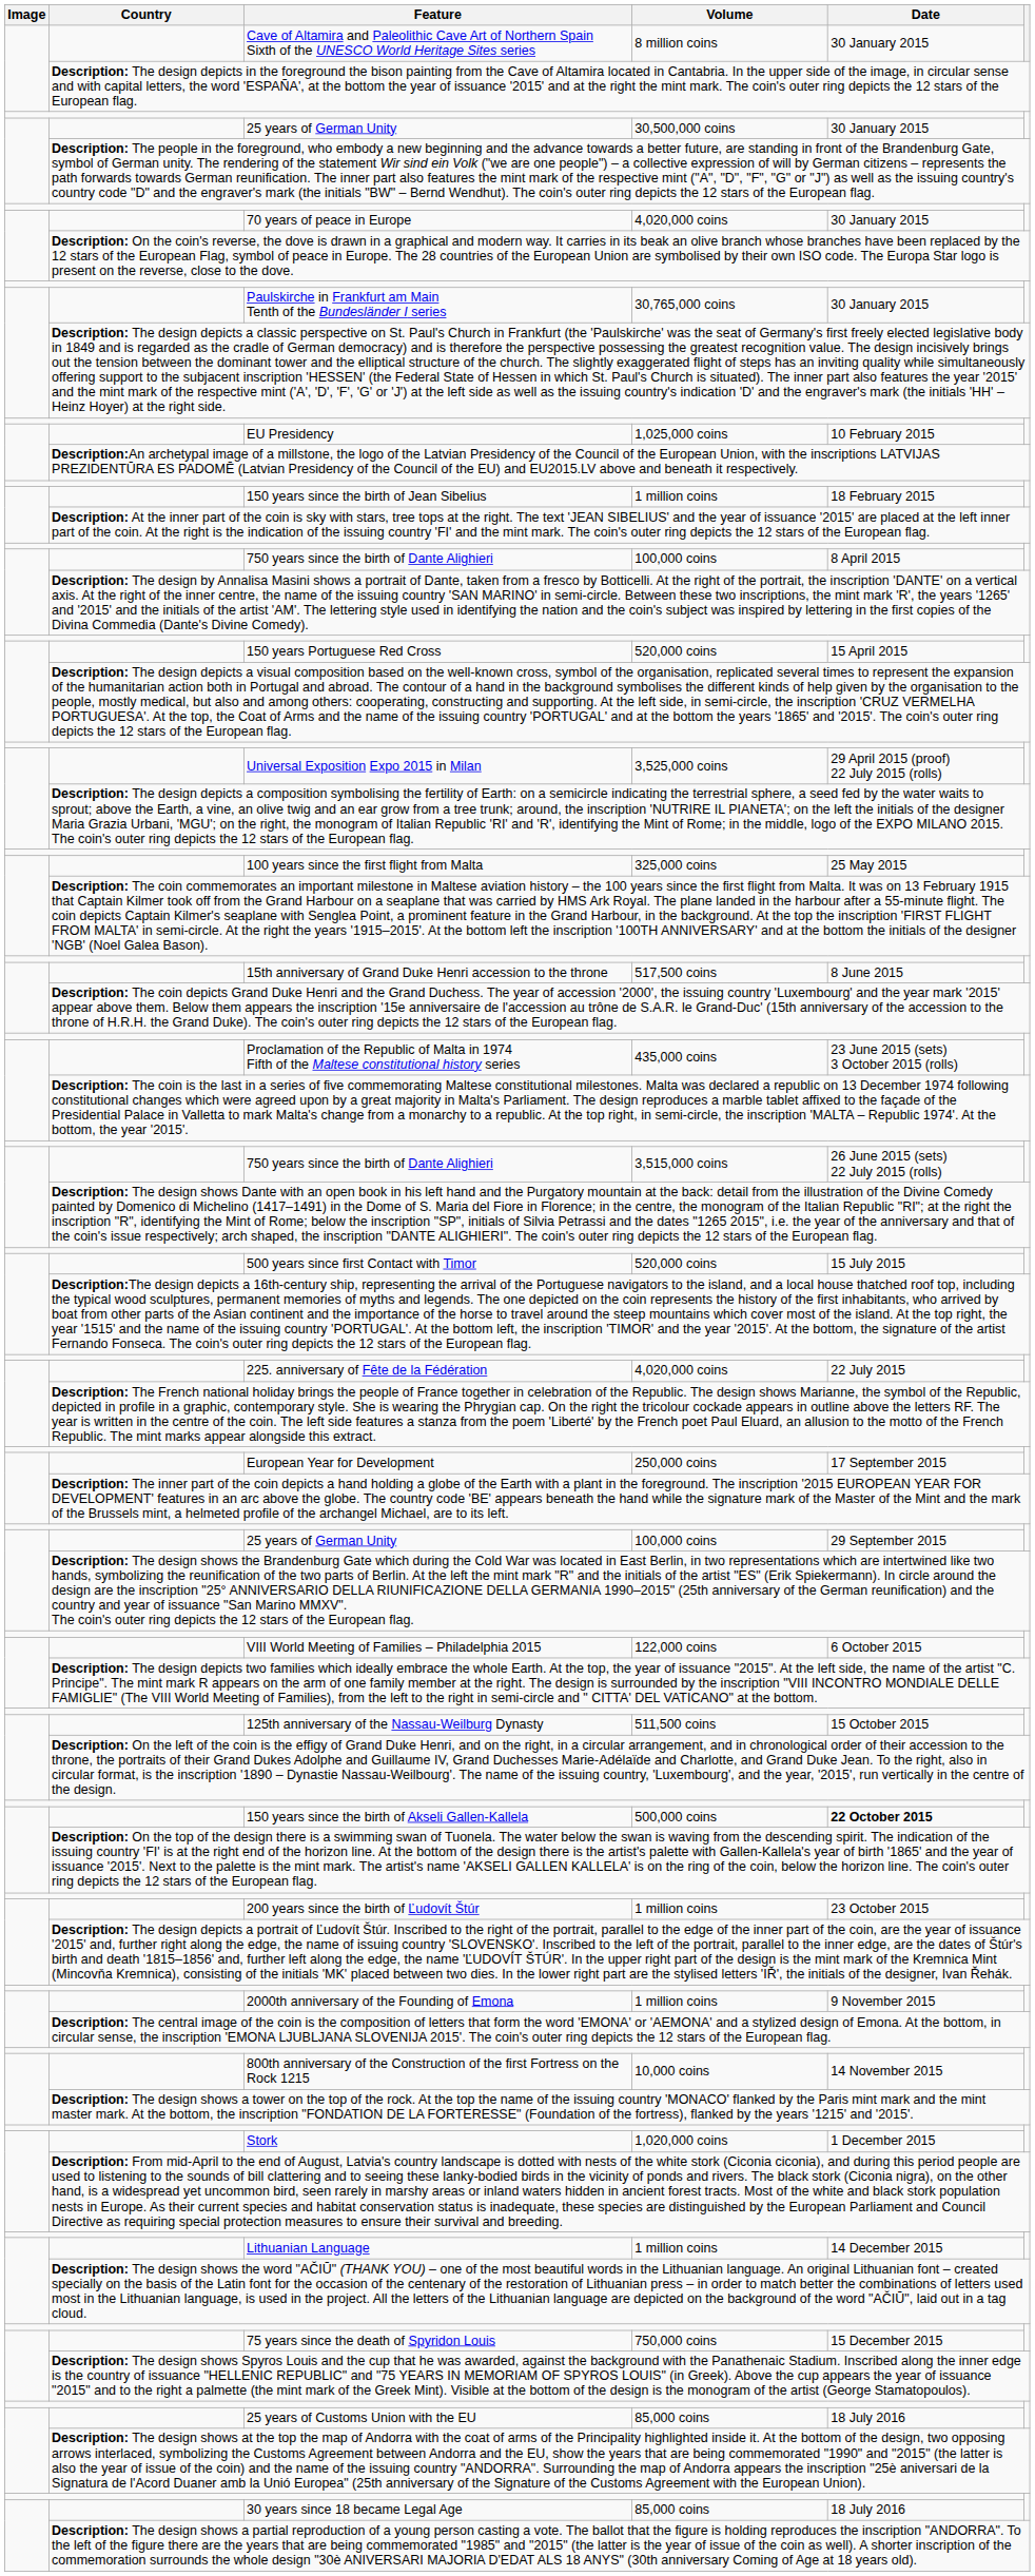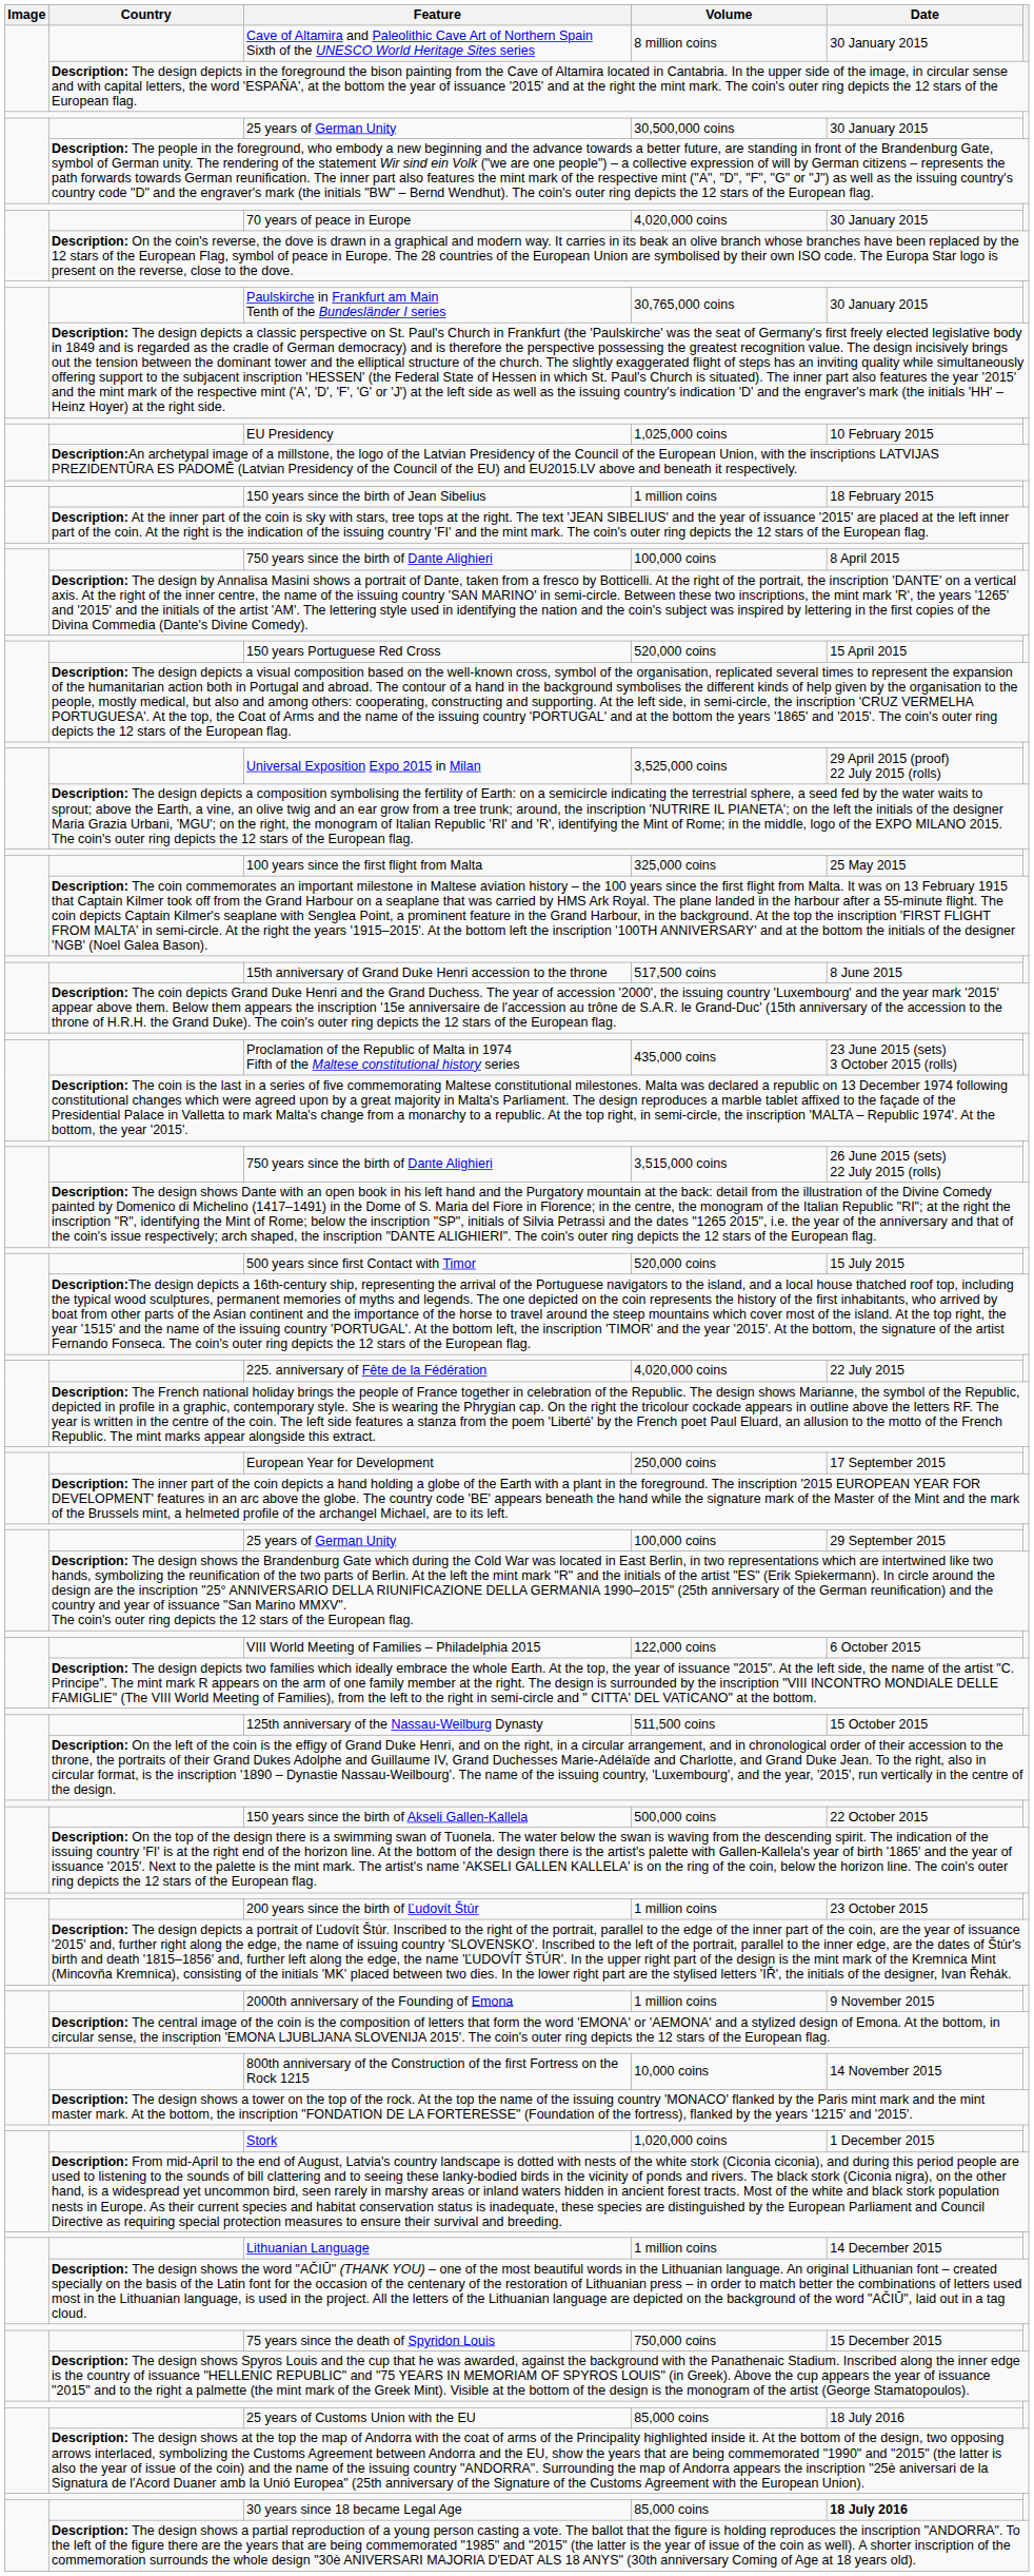150 years since the birth of Akseli Gallen-Kallela | Date: bold -> normal
30 years since 18 became Legal Age | Date: normal -> bold
